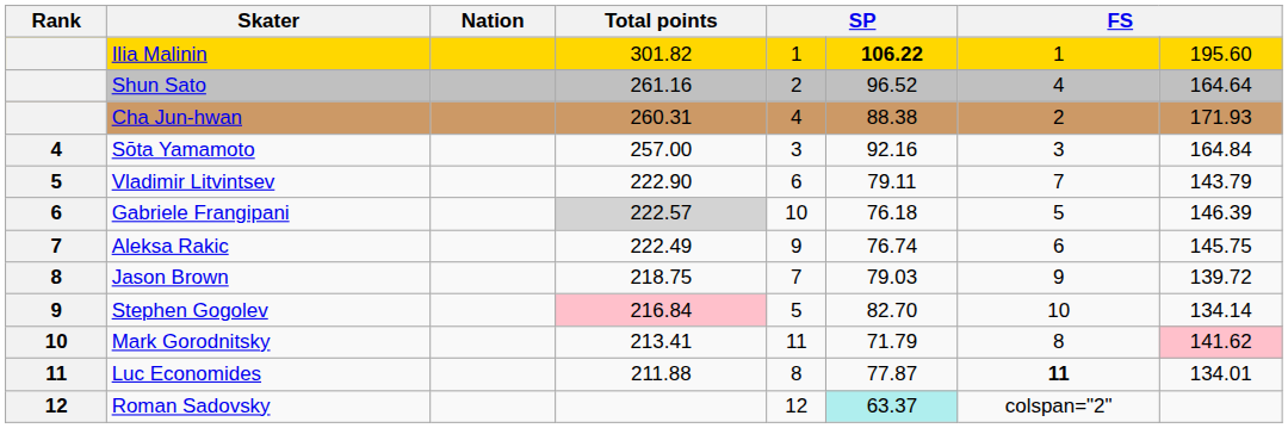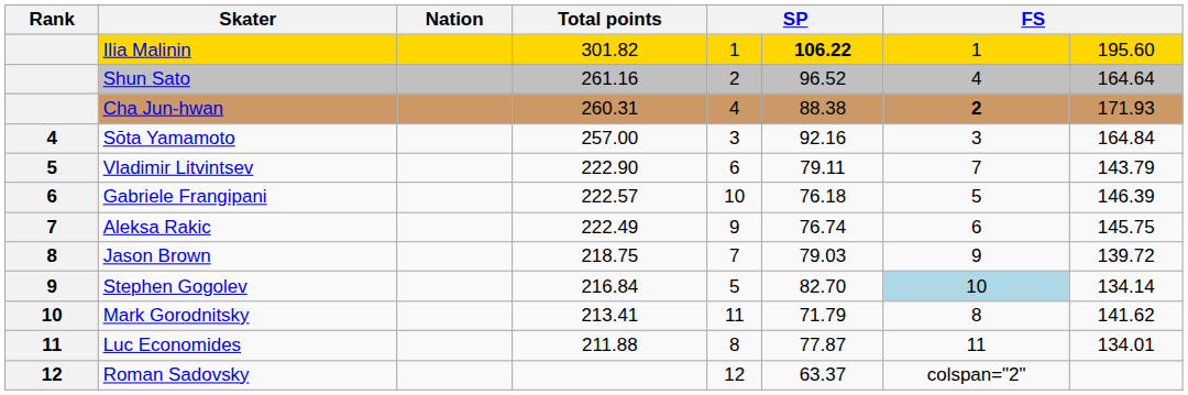Cha Jun-hwan | column 7: normal -> bold
Gabriele Frangipani | Total points: lightgrey background -> no background
Stephen Gogolev | Total points: pink background -> no background
Stephen Gogolev | column 7: no background -> lightblue background
Mark Gorodnitsky | column 8: pink background -> no background
Luc Economides | column 7: bold -> normal
Roman Sadovsky | column 6: paleturquoise background -> no background
